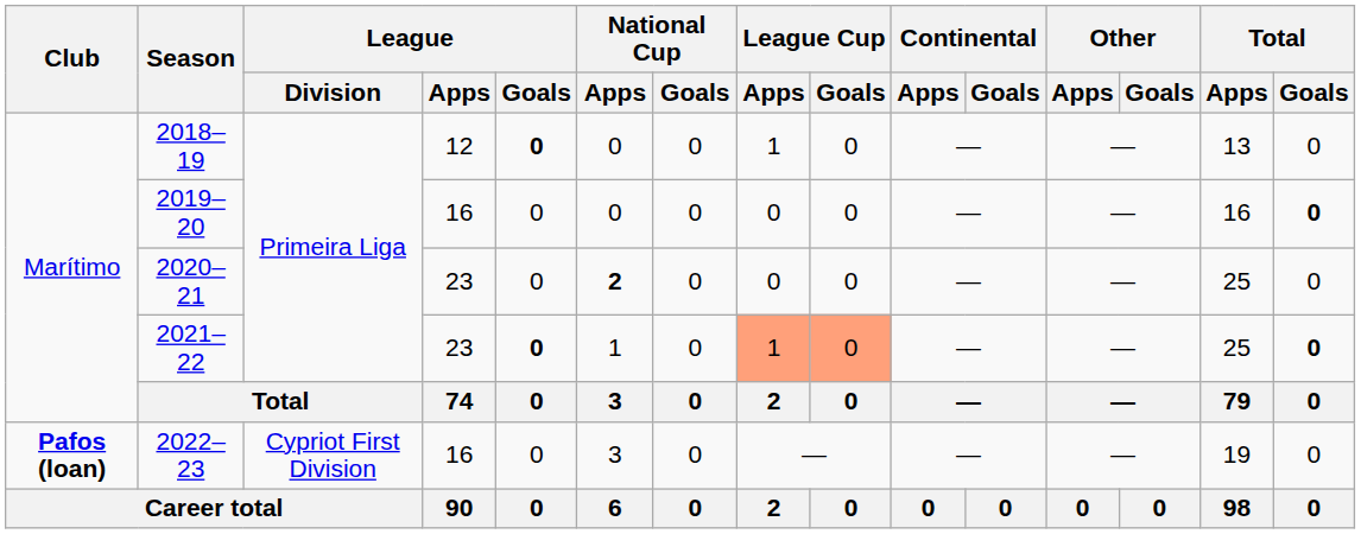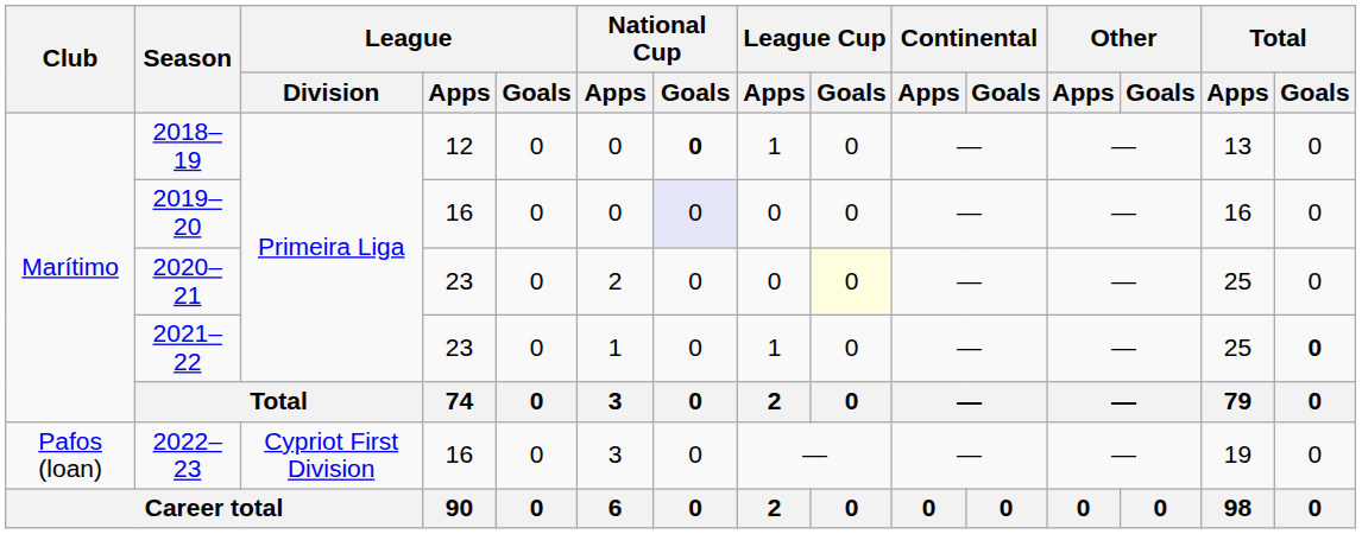2018–19 | League / Goals: bold -> normal
2018–19 | National Cup / Goals: normal -> bold
2019–20 | National Cup / Goals: no background -> lavender background
2019–20 | Total / Goals: bold -> normal
2020–21 | National Cup / Apps: bold -> normal
2020–21 | League Cup / Goals: no background -> lightyellow background
2021–22 | League / Goals: bold -> normal
2021–22 | League Cup / Apps: lightsalmon background -> no background
2021–22 | League Cup / Goals: lightsalmon background -> no background
2022–23 | Club: bold -> normal
